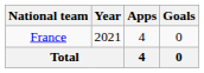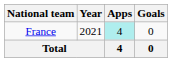France | Apps: no background -> paleturquoise background
